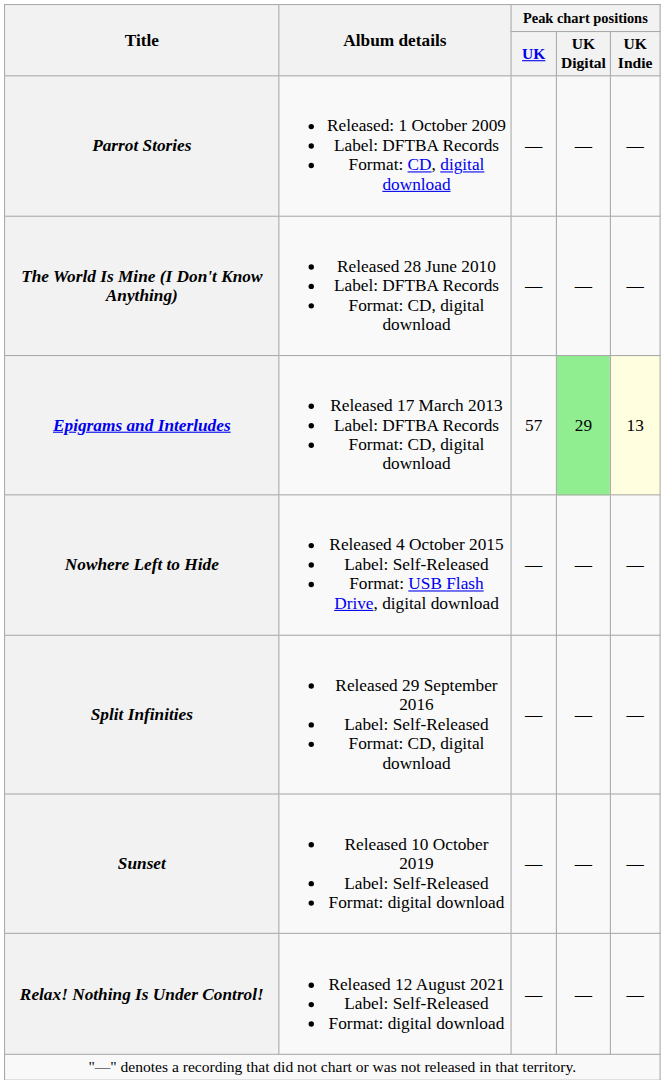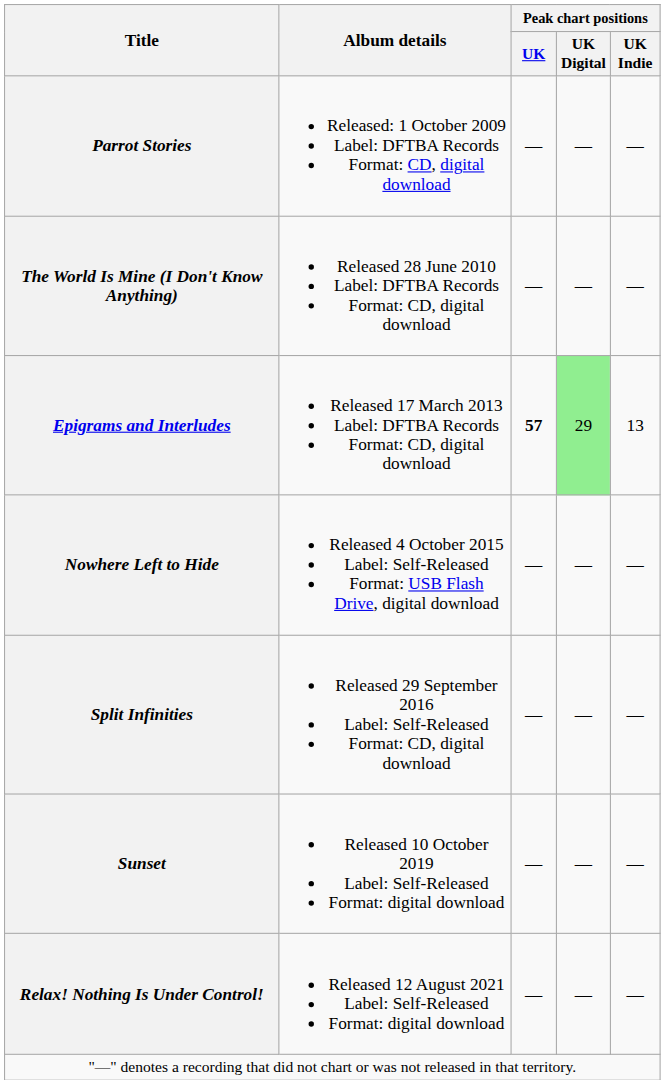Epigrams and Interludes | Peak chart positions / UK: normal -> bold
Epigrams and Interludes | Peak chart positions / UK Indie: lightyellow background -> no background
